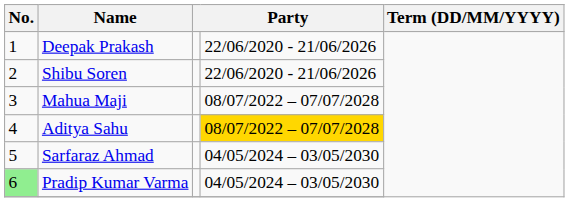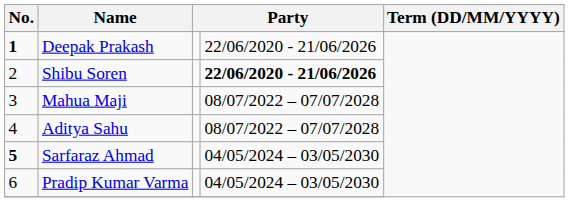Deepak Prakash | No.: normal -> bold
Shibu Soren | column 4: normal -> bold
Aditya Sahu | column 4: gold background -> no background
Sarfaraz Ahmad | No.: normal -> bold
Pradip Kumar Varma | No.: lightgreen background -> no background
